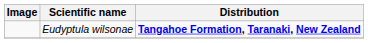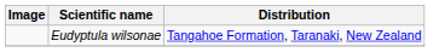Eudyptula wilsonae | Distribution: bold -> normal
